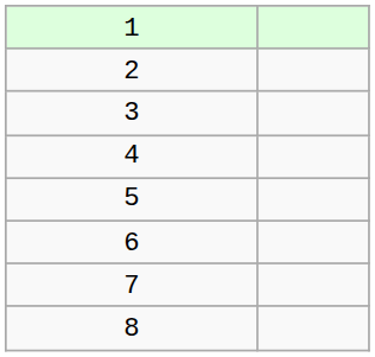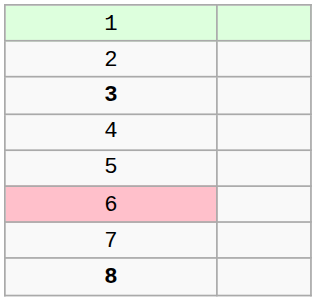3 | column 1: normal -> bold
6 | column 1: no background -> pink background
8 | column 1: normal -> bold
